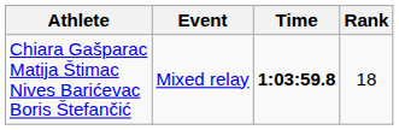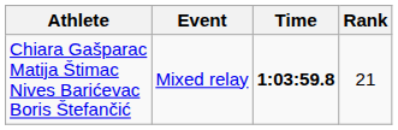row 2 | Rank: 18 -> 21
